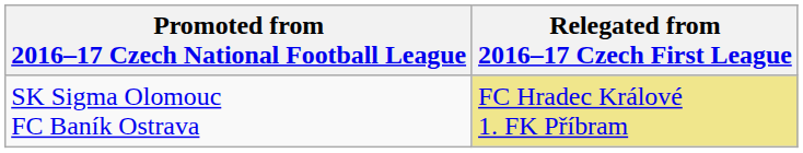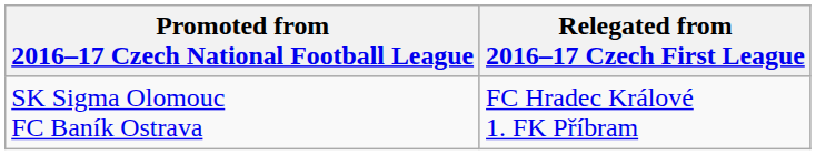SK Sigma Olomouc FC Baník Ostrava | Relegated from 2016–17 Czech First League: khaki background -> no background
